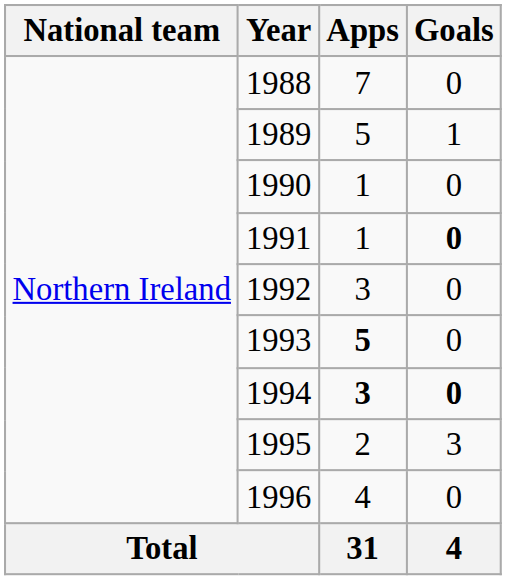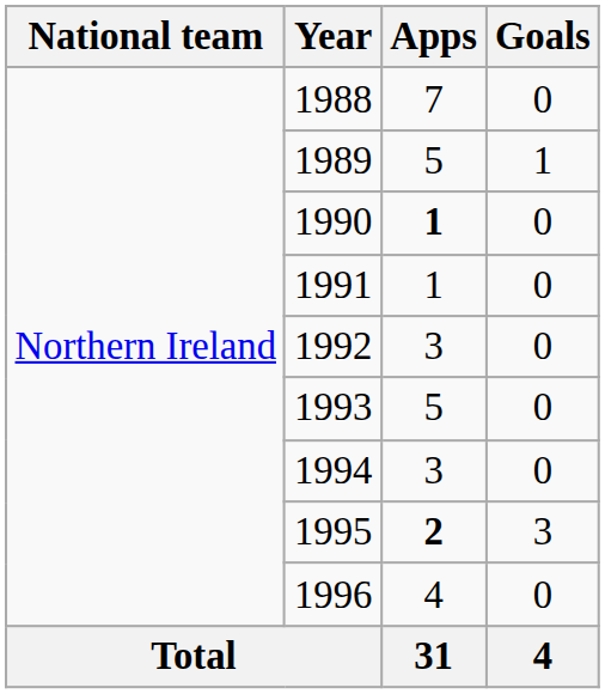1990 | Apps: normal -> bold
1991 | Goals: bold -> normal
1993 | Apps: bold -> normal
1994 | Apps: bold -> normal
1994 | Goals: bold -> normal
1995 | Apps: normal -> bold
